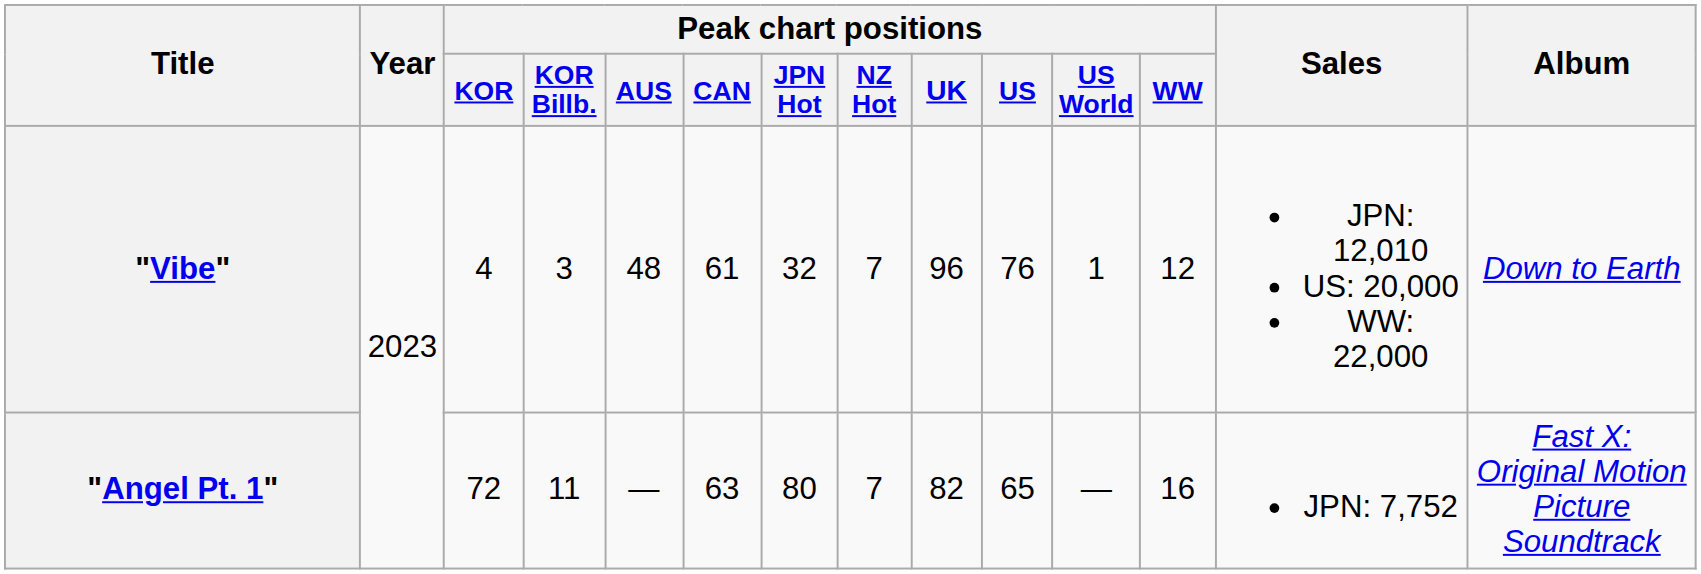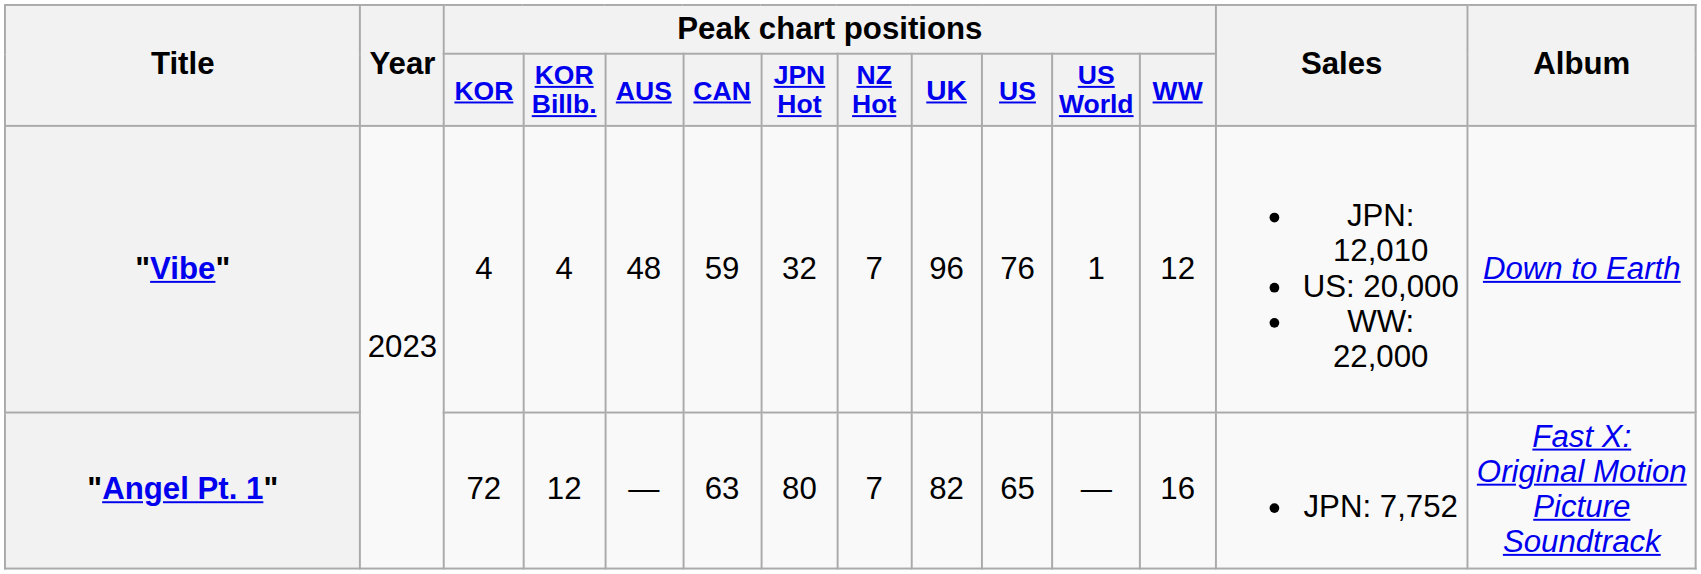"Vibe" | Peak chart positions / KOR Billb.: 3 -> 4
"Vibe" | Peak chart positions / CAN: 61 -> 59
"Angel Pt. 1" | Peak chart positions / KOR Billb.: 11 -> 12
